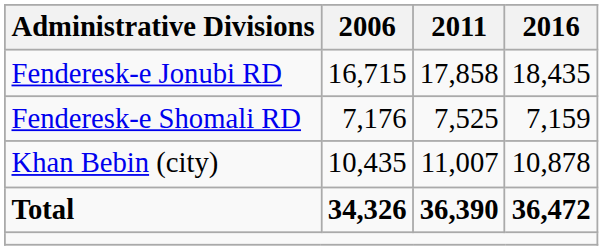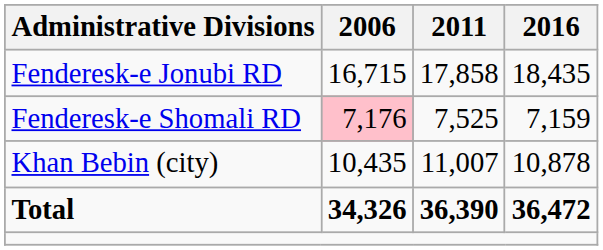Fenderesk-e Shomali RD | 2006: no background -> pink background
